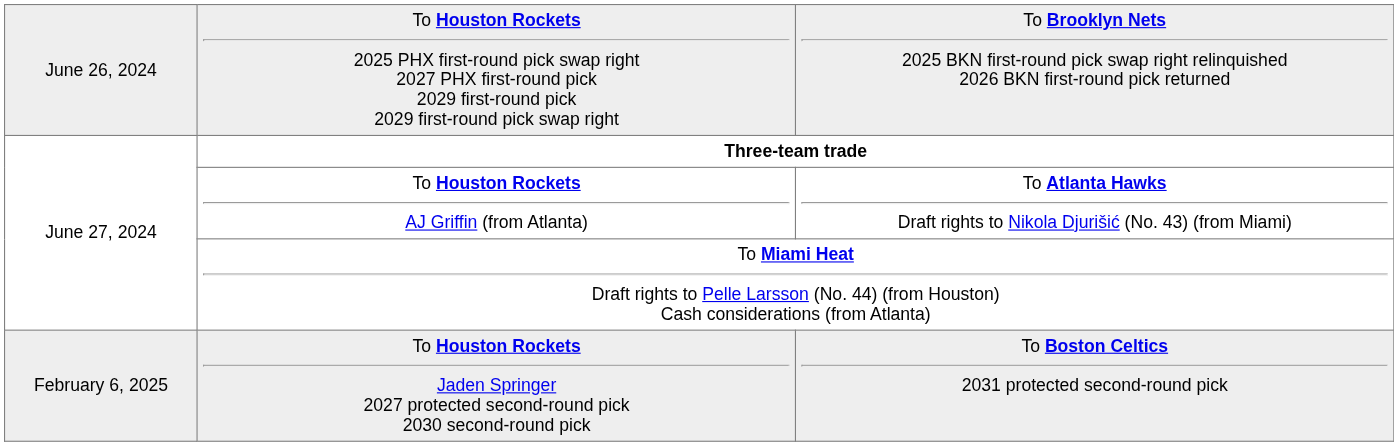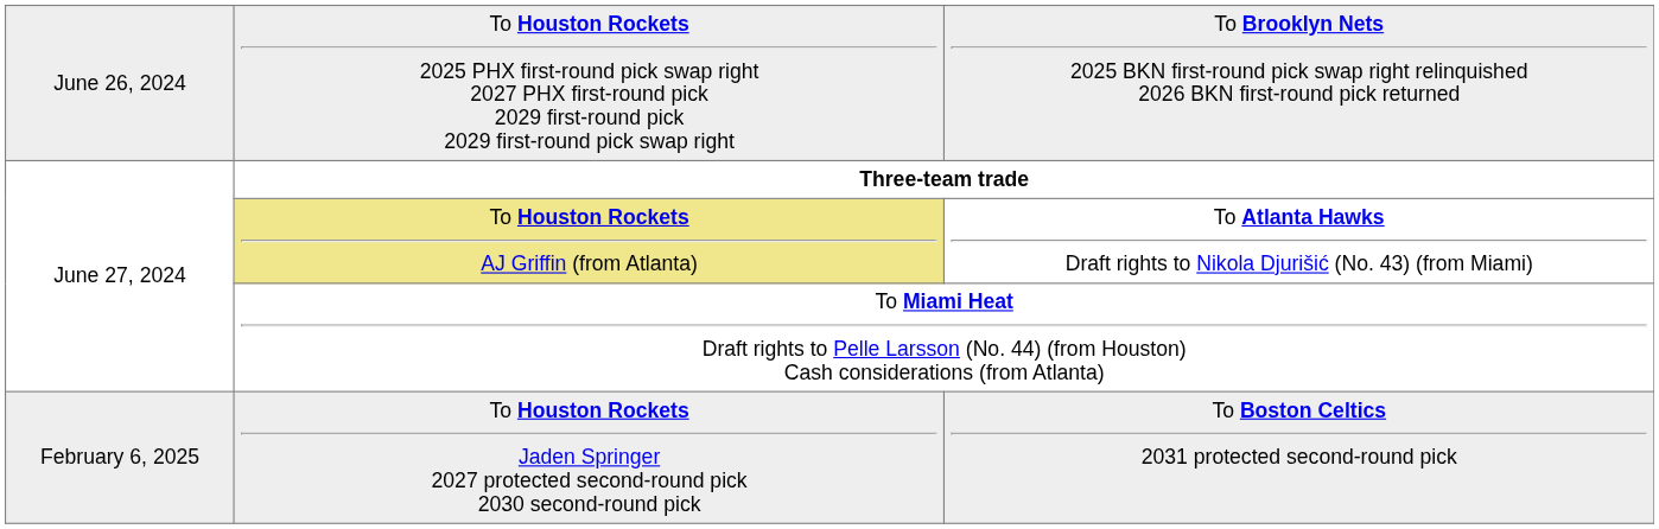To Houston Rockets AJ Griffin (from Atlanta) | column 2: no background -> khaki background
